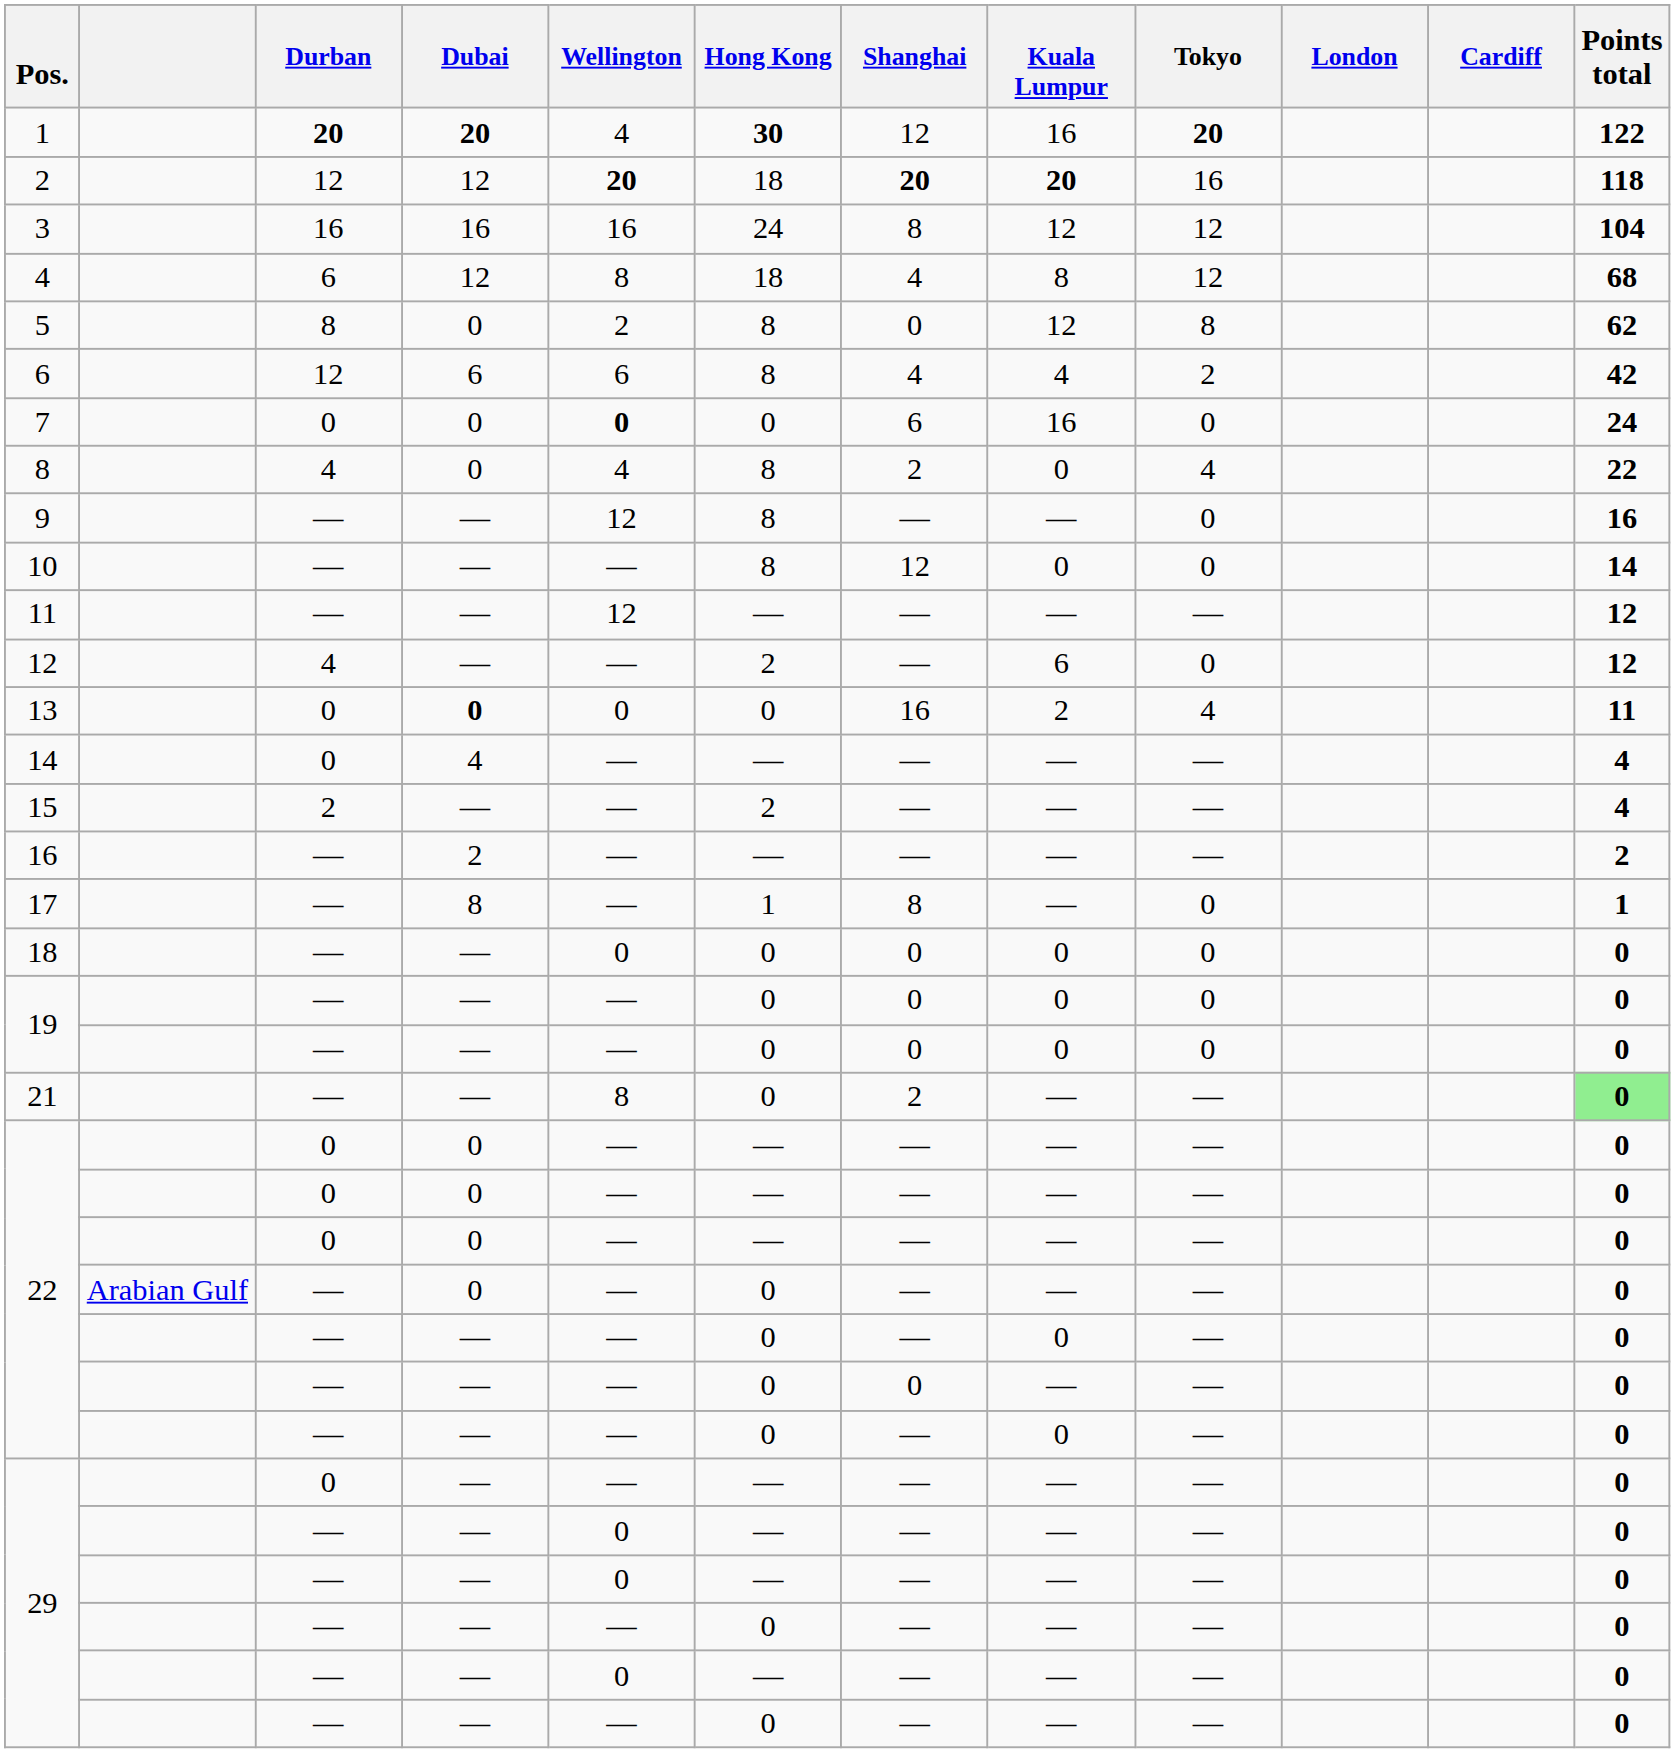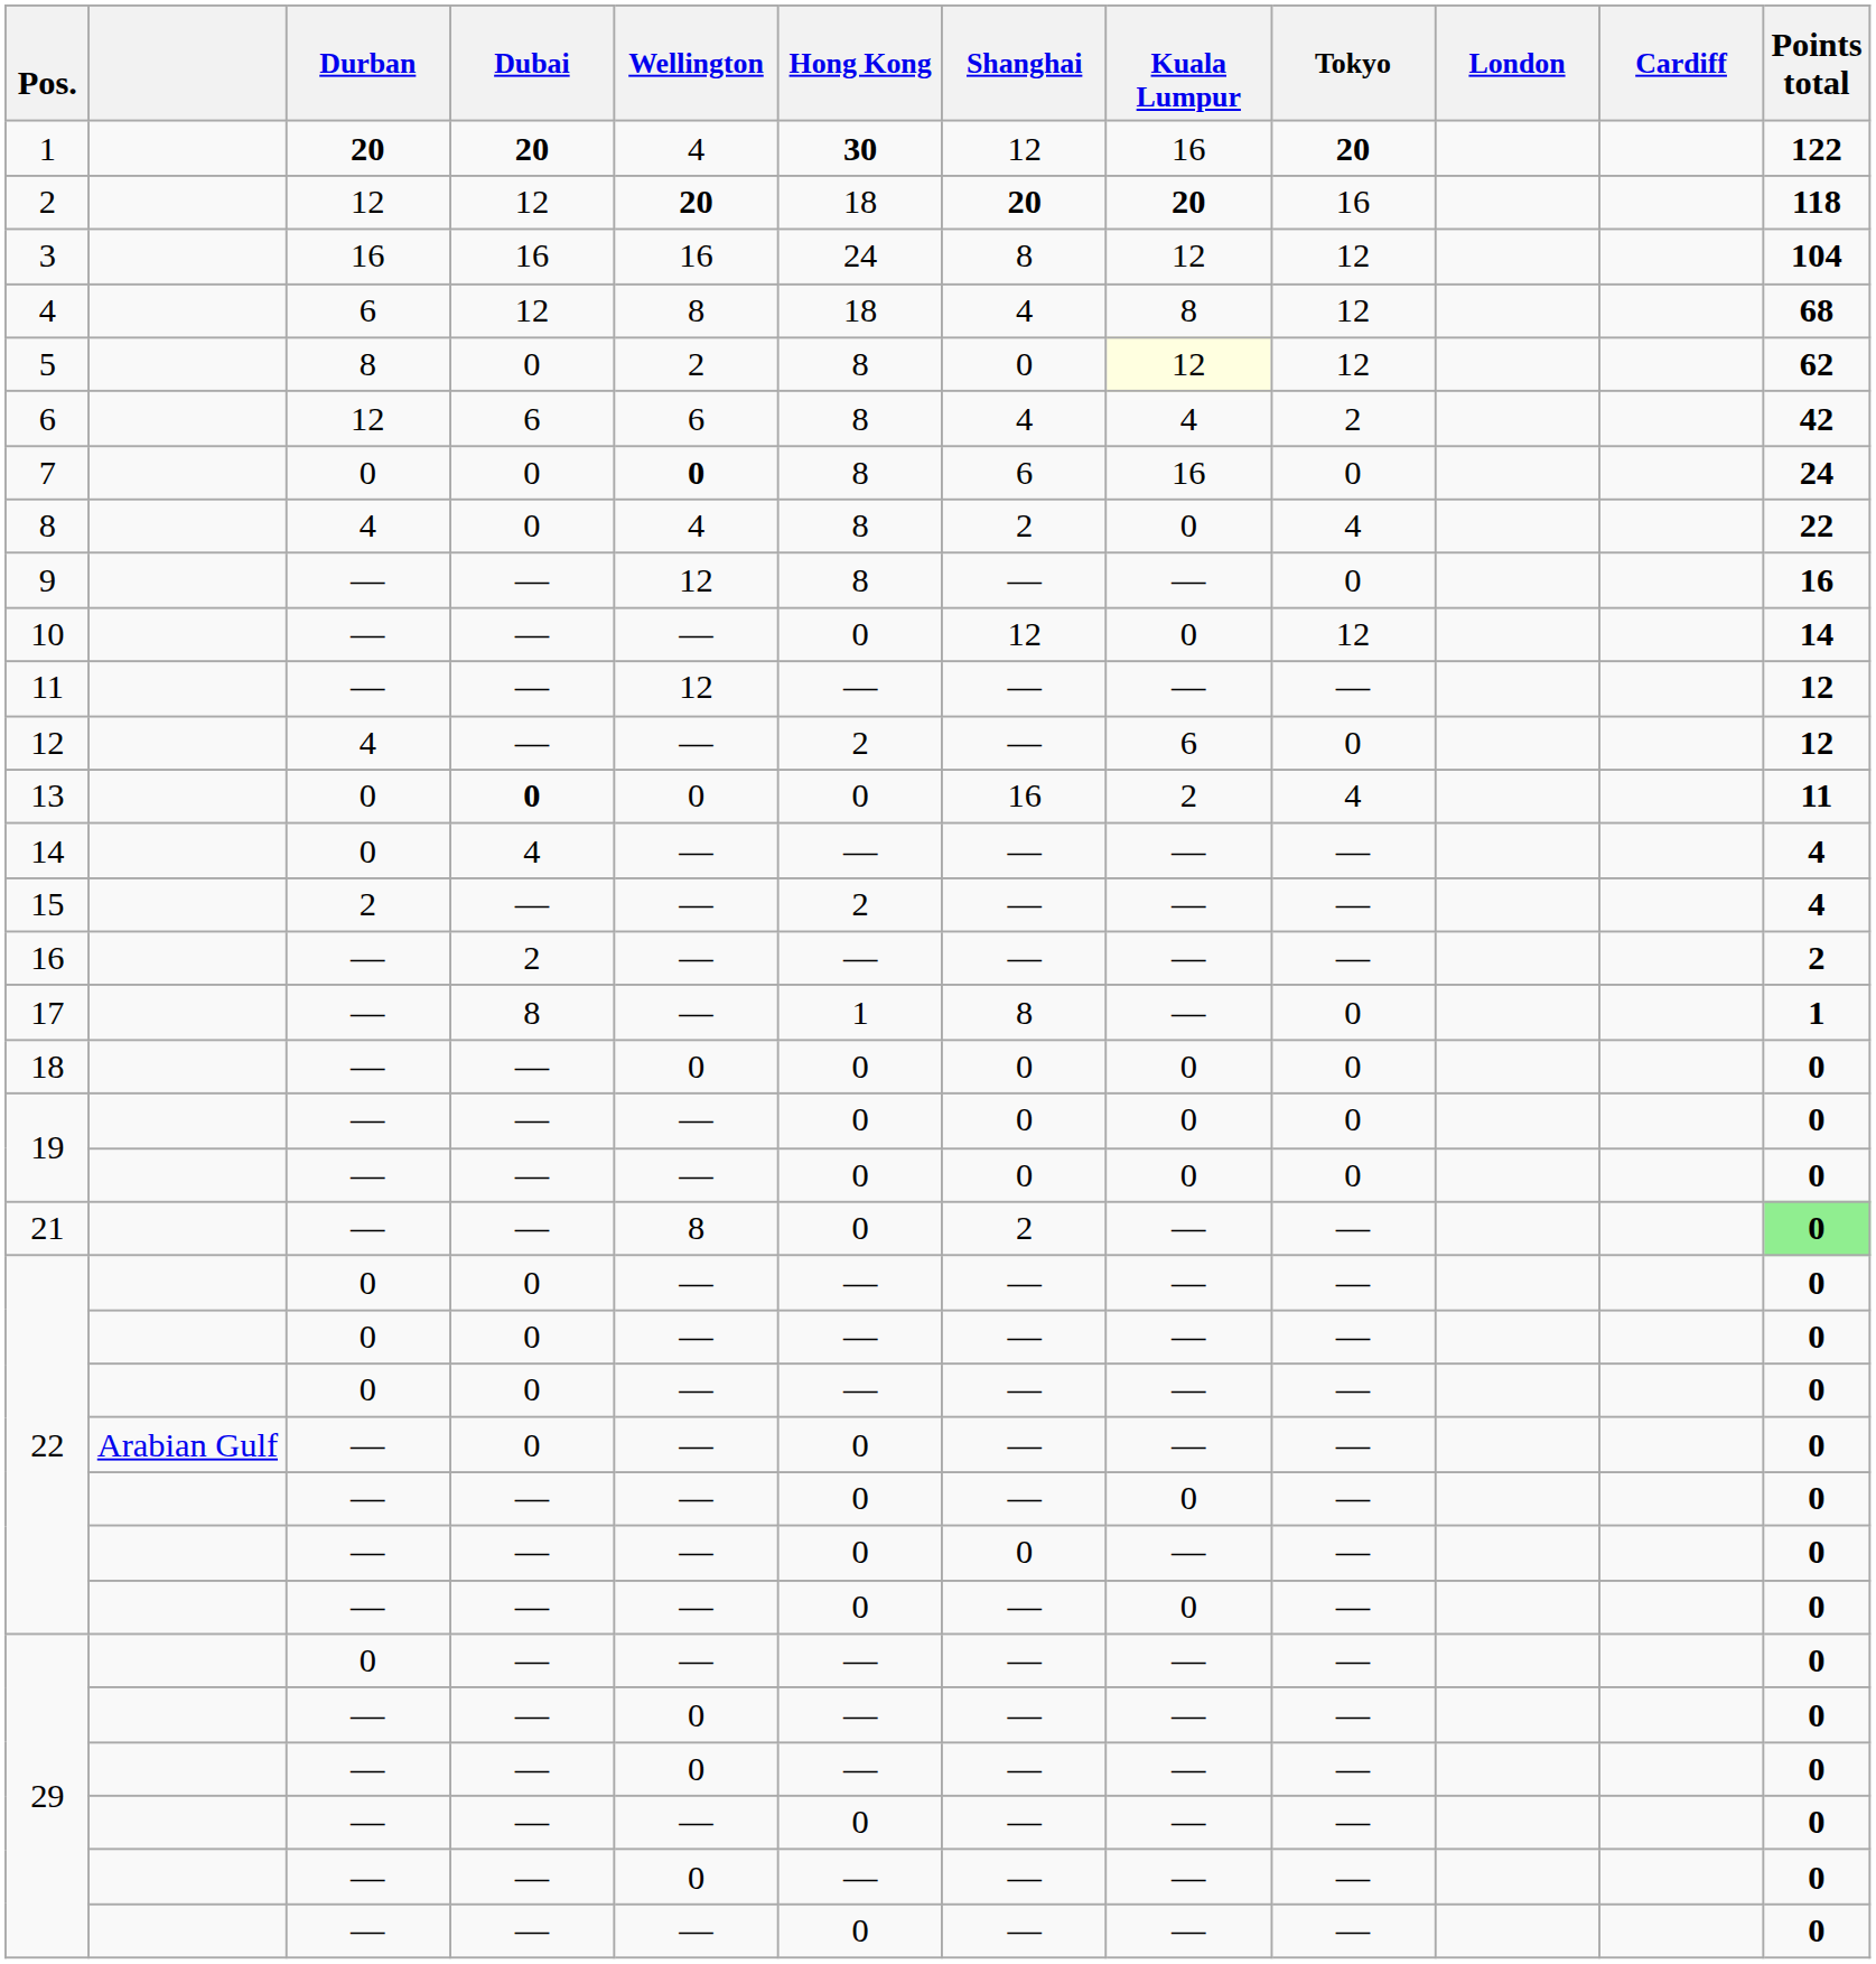5 | Kuala Lumpur: no background -> lightyellow background
5 | Tokyo: 8 -> 12
7 | Hong Kong: 0 -> 8
10 | Hong Kong: 8 -> 0
10 | Tokyo: 0 -> 12
